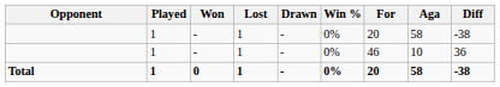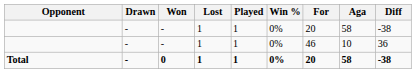columns swapped: Played <-> Drawn
